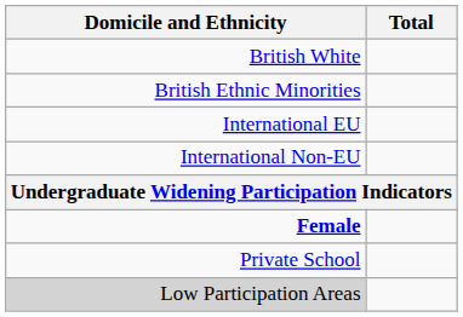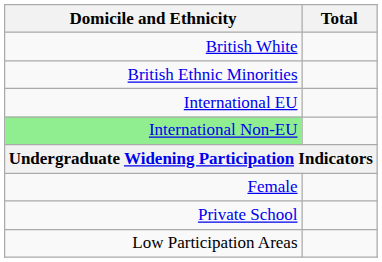International Non-EU | Domicile and Ethnicity: no background -> lightgreen background
Female | Domicile and Ethnicity: bold -> normal
Low Participation Areas | Domicile and Ethnicity: lightgrey background -> no background
